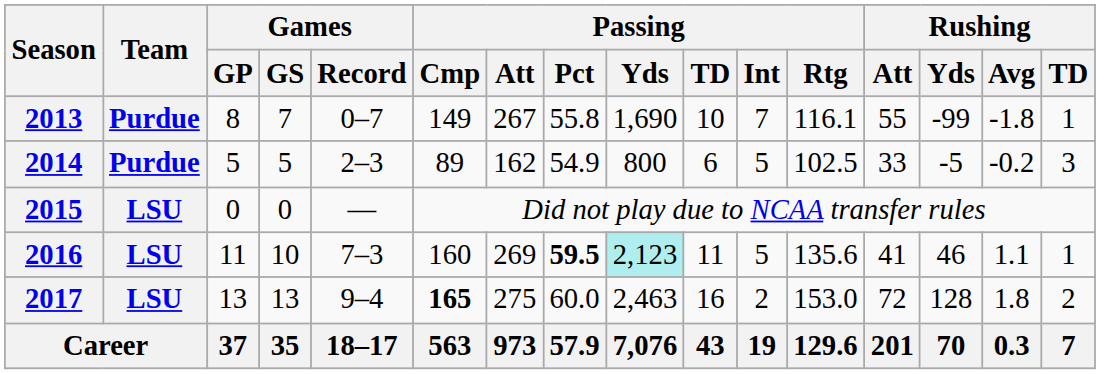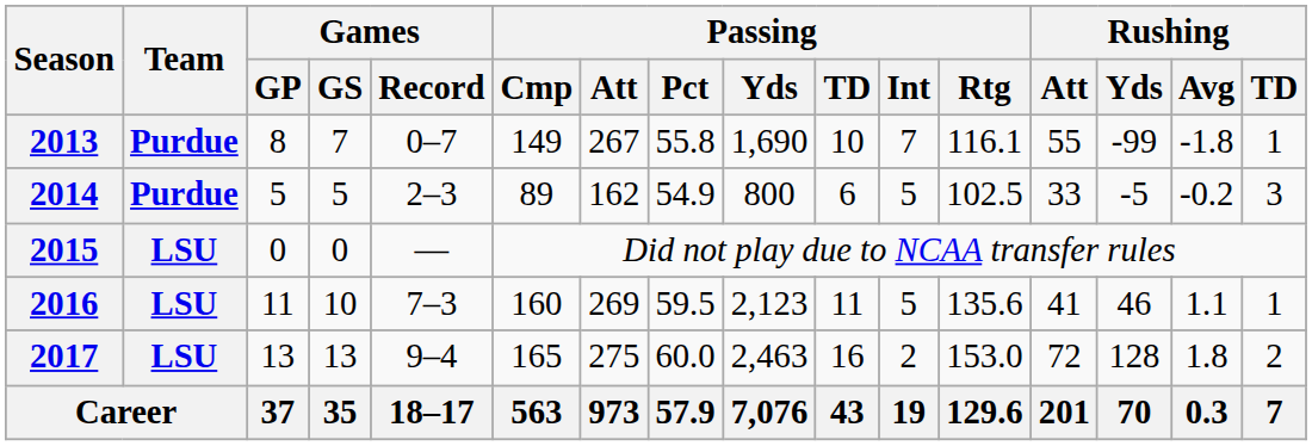2016 | Passing / Pct: bold -> normal
2016 | Passing / Yds: paleturquoise background -> no background
2017 | Passing / Cmp: bold -> normal
